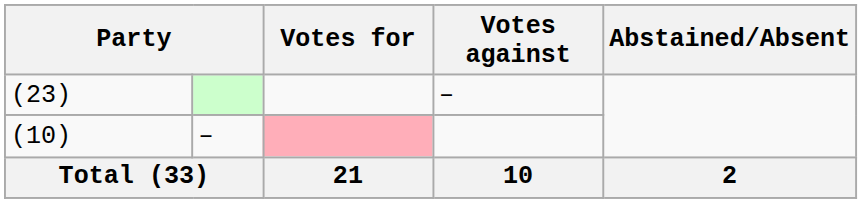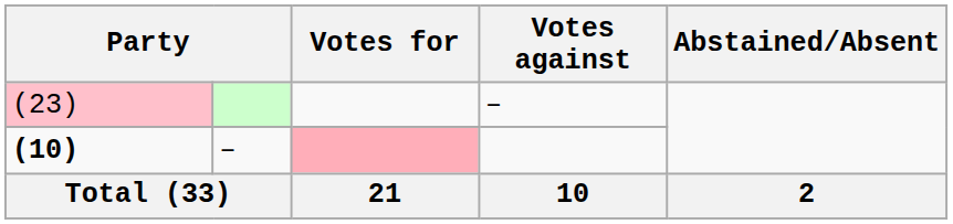(23) | column 1: no background -> pink background
(10) | column 1: normal -> bold
